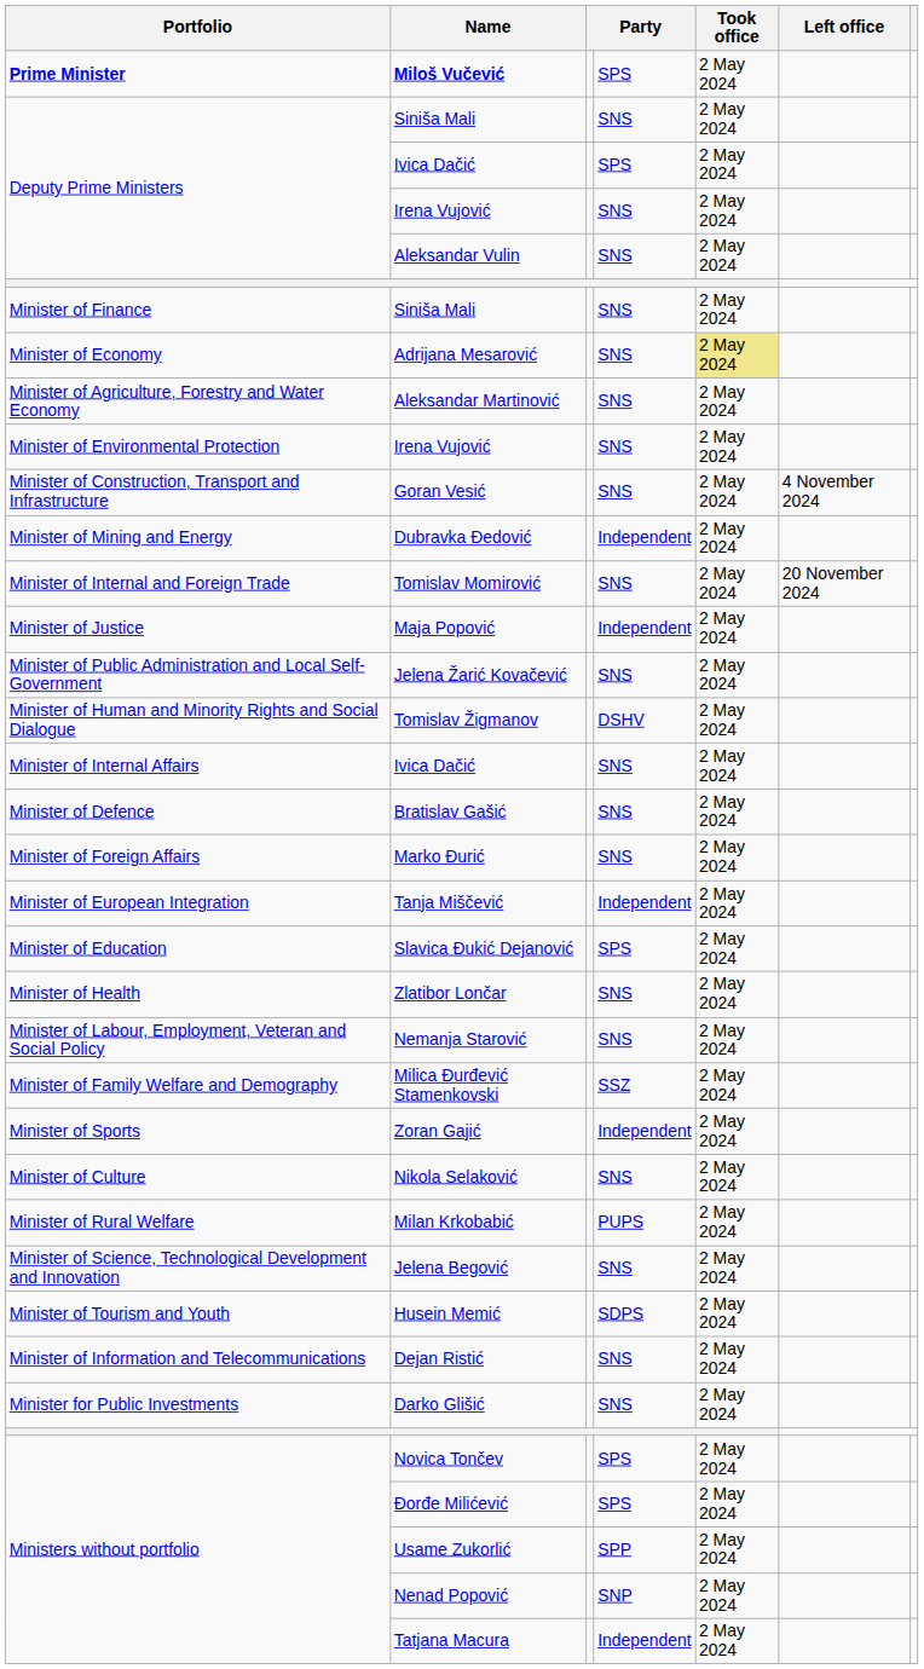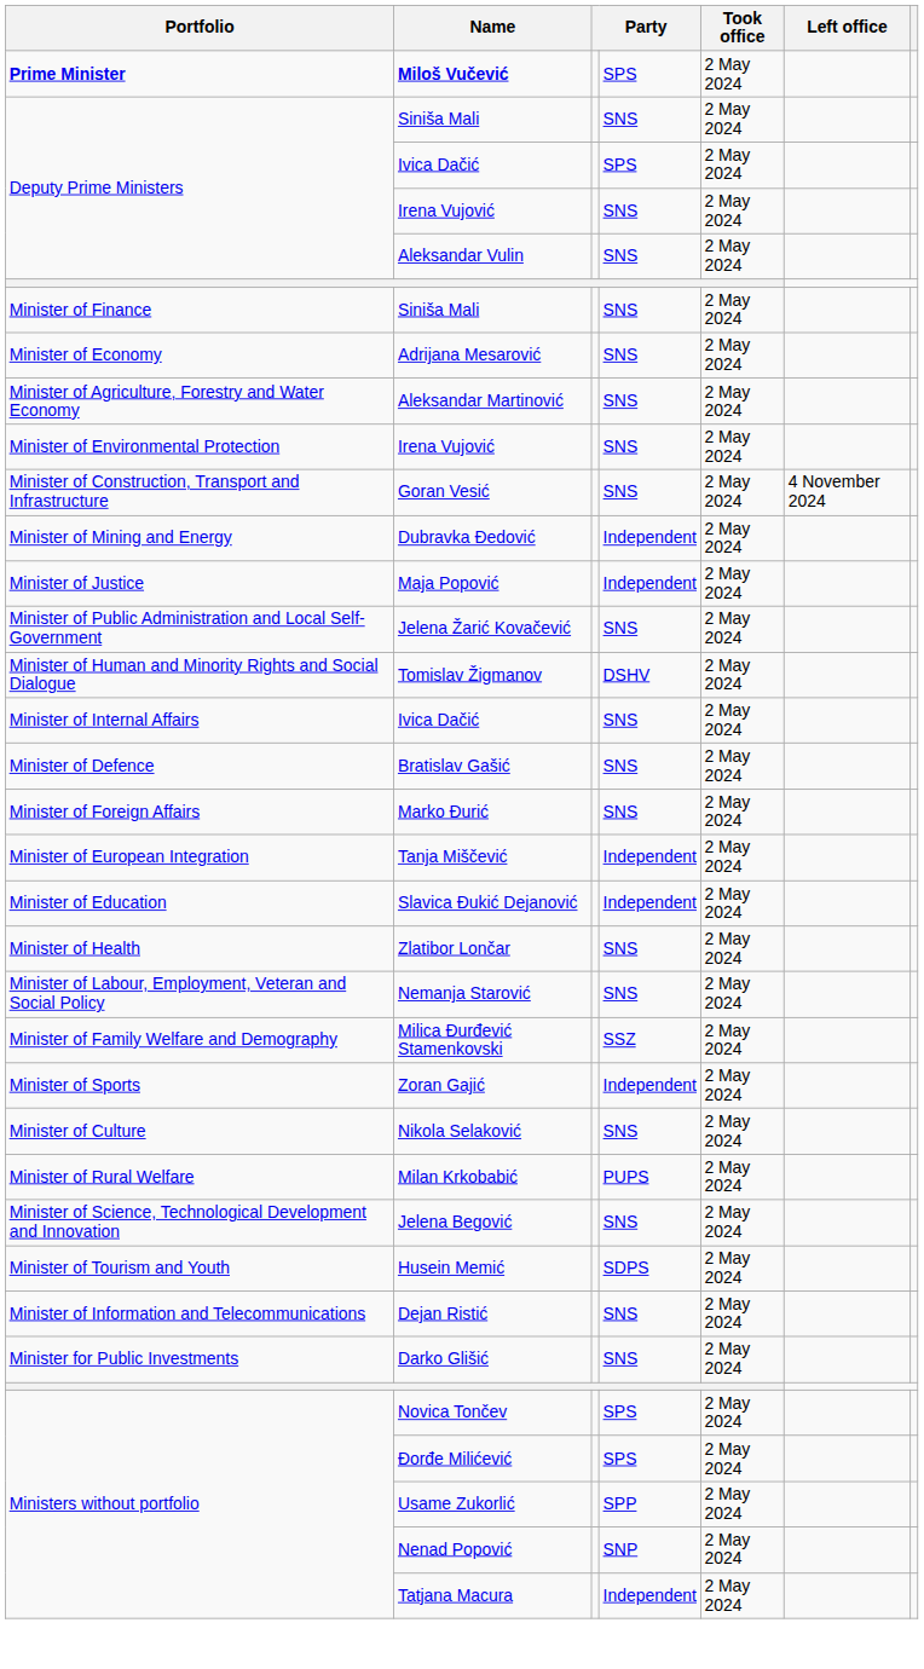Adrijana Mesarović | Took office: khaki background -> no background
- row: Minister of Internal and Foreign Trade | Tomislav Momirović | SNS | 2 May 2024 | 20 November 2024
Slavica Đukić Dejanović | column 4: SPS -> Independent
